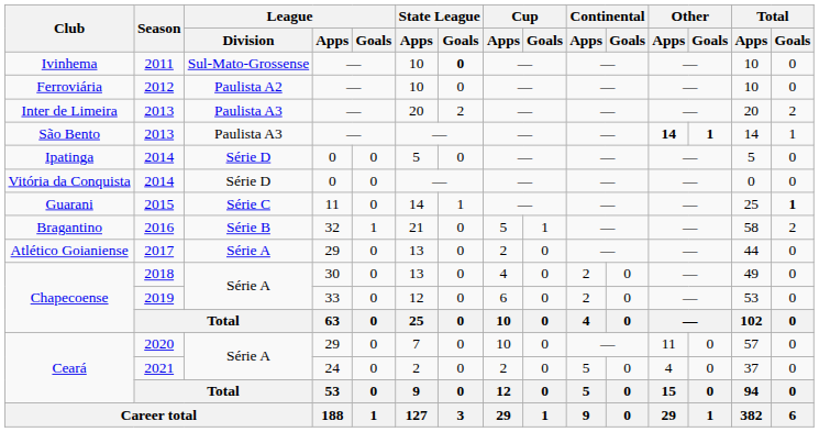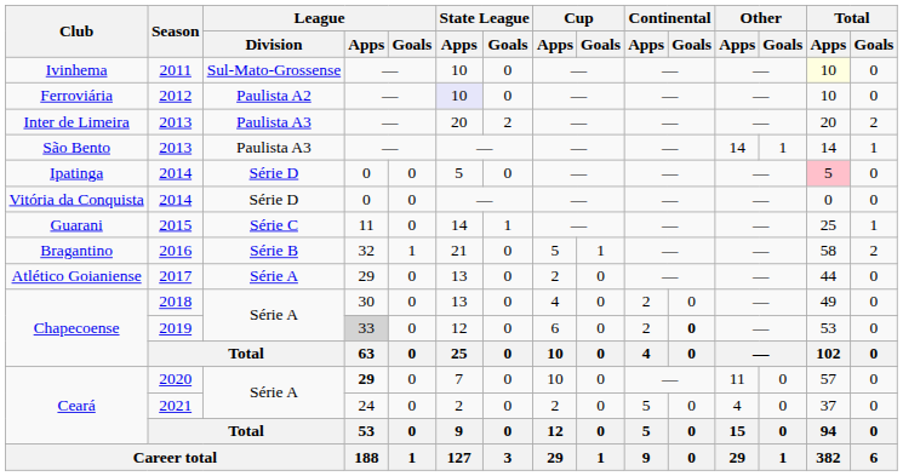Ivinhema | State League / Goals: bold -> normal
Ivinhema | Total / Apps: no background -> lightyellow background
Ferroviária | State League / Apps: no background -> lavender background
São Bento | Other / Apps: bold -> normal
São Bento | Other / Goals: bold -> normal
Ipatinga | Total / Apps: no background -> pink background
Guarani | Total / Goals: bold -> normal
Chapecoense / 2019 | League / Apps: no background -> lightgrey background
Chapecoense / 2019 | Continental / Goals: normal -> bold
Ceará / 2020 | League / Apps: normal -> bold
